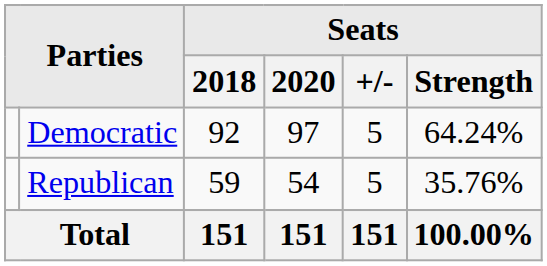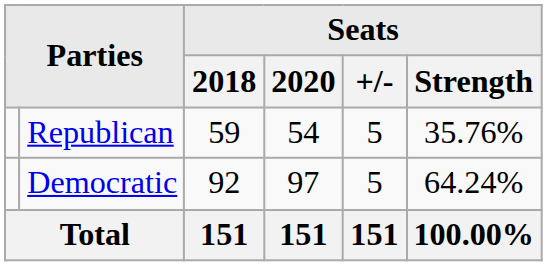rows swapped: Democratic <-> Republican
